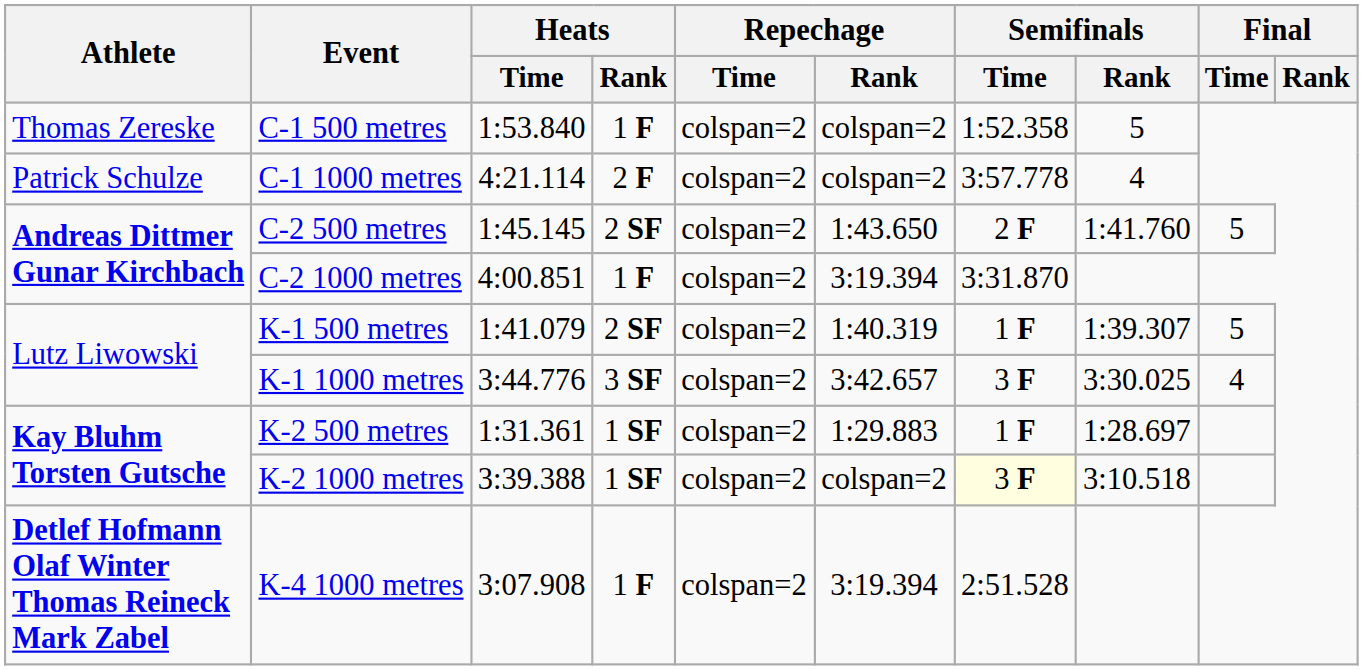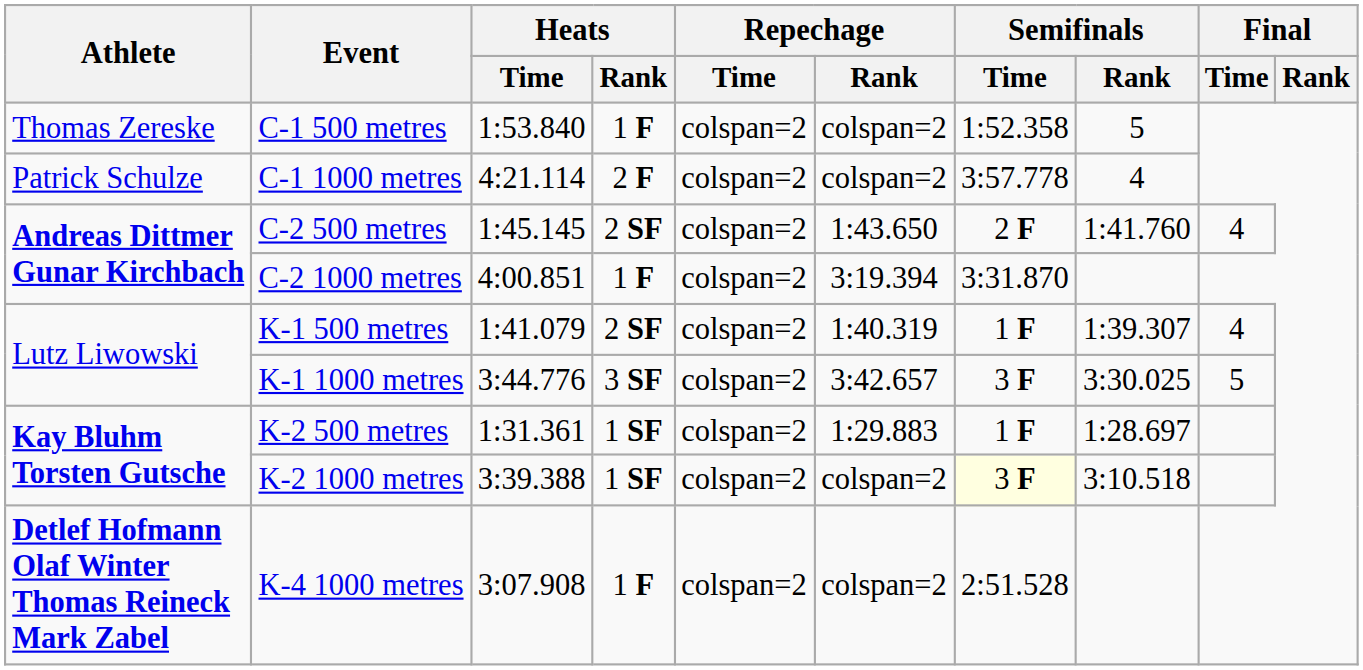C-2 500 metres | Final / Time: 5 -> 4
K-1 500 metres | Final / Time: 5 -> 4
K-1 1000 metres | Final / Time: 4 -> 5
K-4 1000 metres | Repechage / Rank: 3:19.394 -> colspan=2
